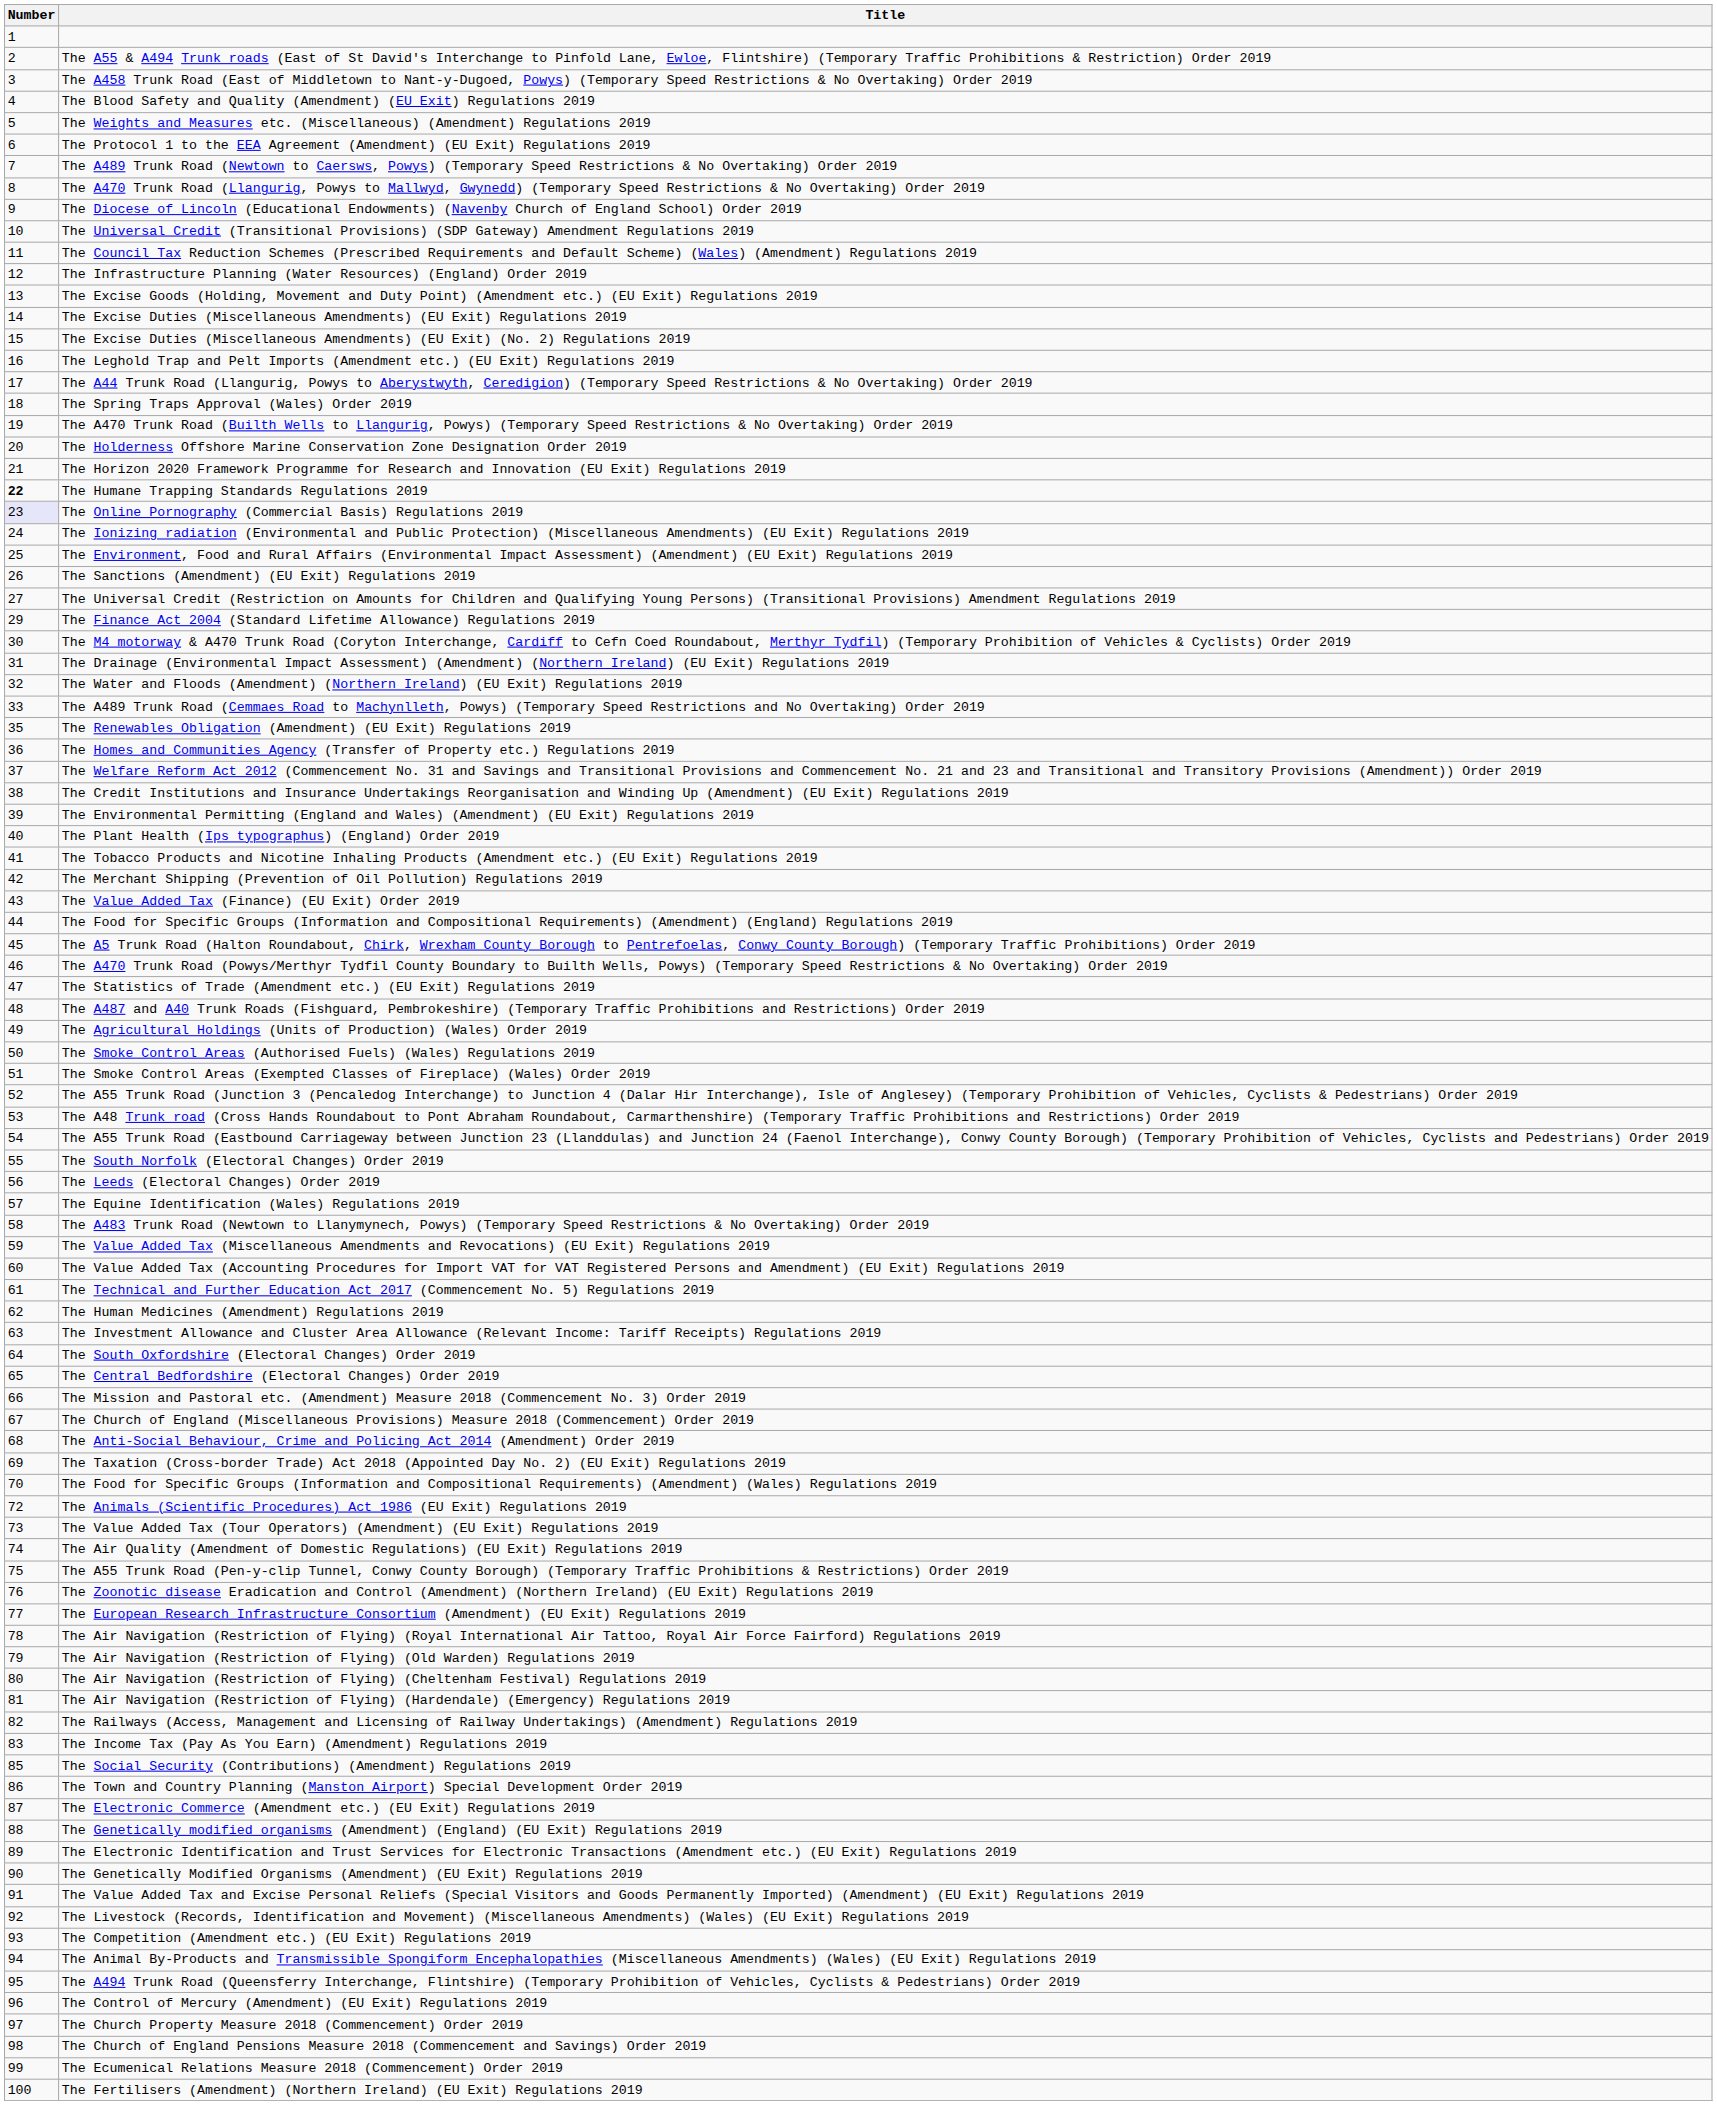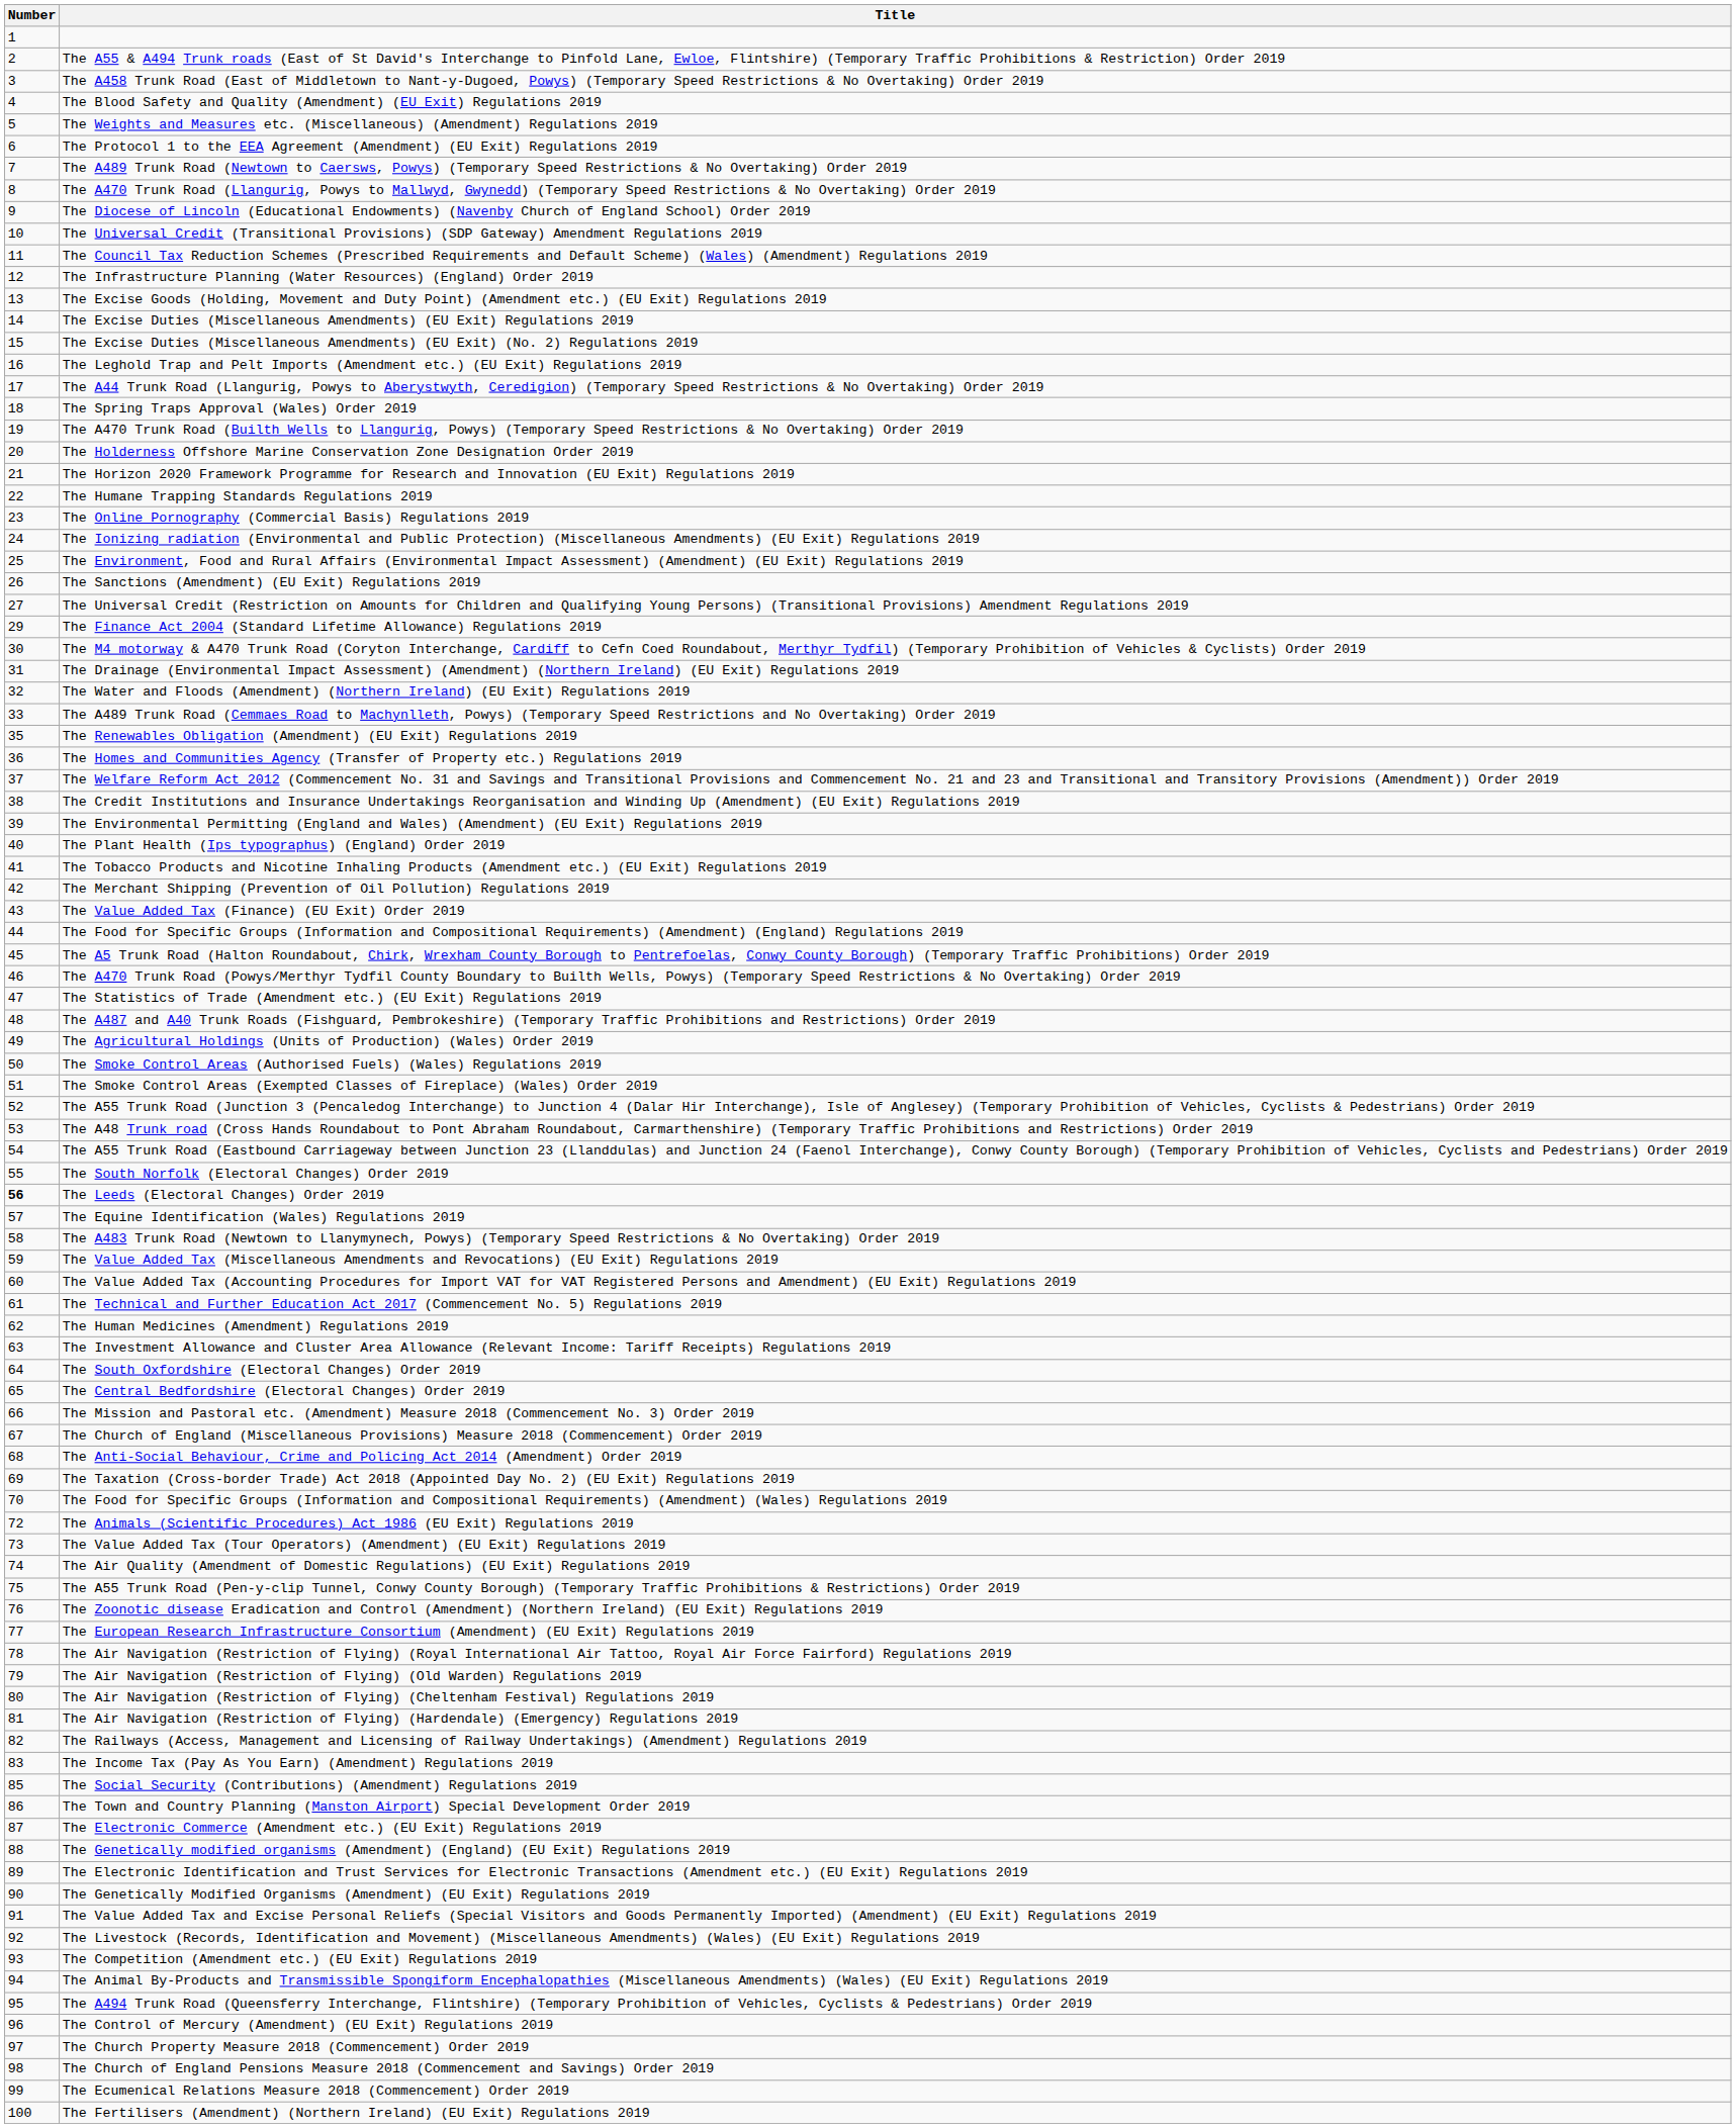The Humane Trapping Standards Regulations 2019 | Number: bold -> normal
The Online Pornography (Commercial Basis) Regulations 2019 | Number: lavender background -> no background
The Leeds (Electoral Changes) Order 2019 | Number: normal -> bold
